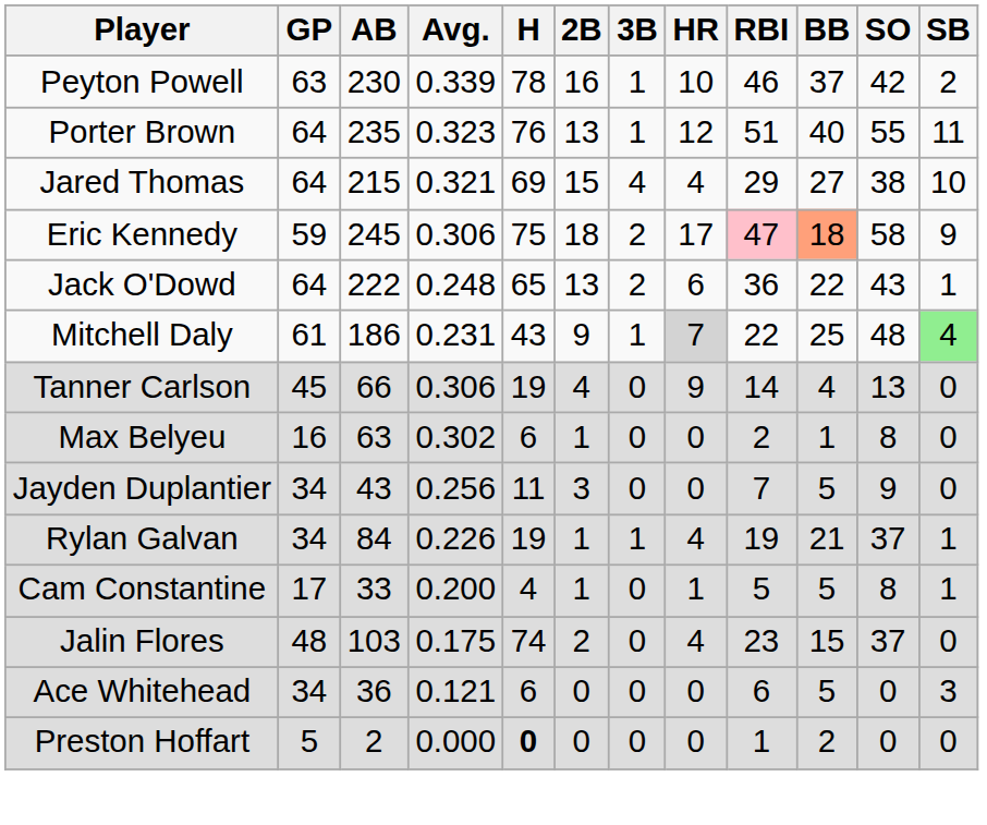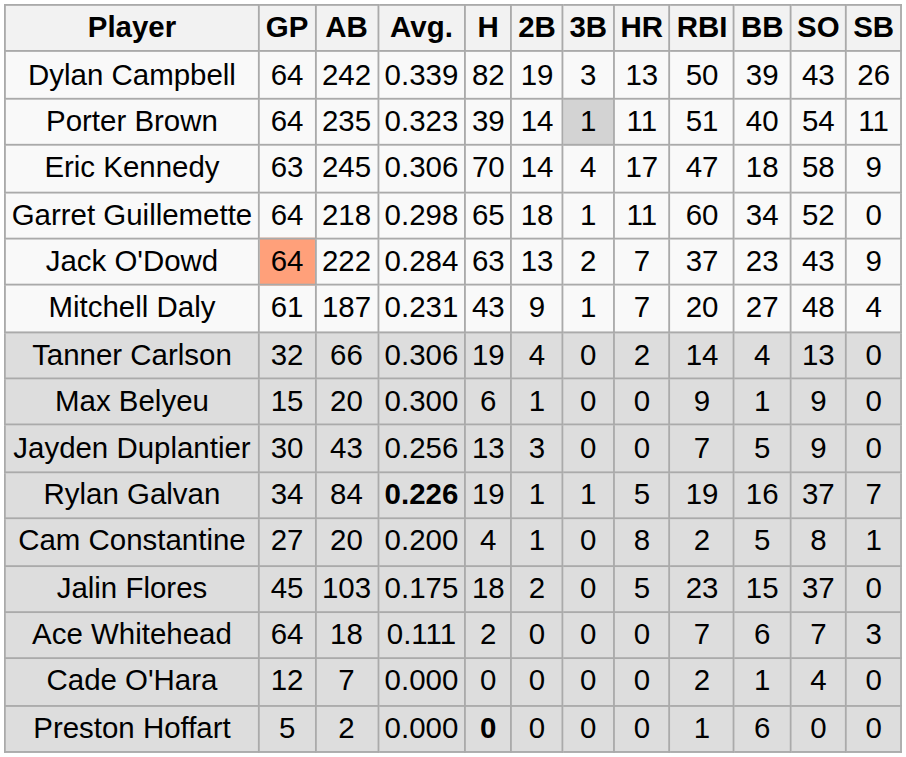+ row: Dylan Campbell | 64 | 242 | 0.339 | 82 | 19 | 3 | 13 | 50 | 39 | 43 | 26
- row: Peyton Powell | 63 | 230 | 0.339 | 78 | 16 | 1 | 10 | 46 | 37 | 42 | 2
Porter Brown | H: 76 -> 39
Porter Brown | 2B: 13 -> 14
Porter Brown | 3B: no background -> lightgrey background
Porter Brown | HR: 12 -> 11
Porter Brown | SO: 55 -> 54
- row: Jared Thomas | 64 | 215 | 0.321 | 69 | 15 | 4 | 4 | 29 | 27 | 38 | 10
Eric Kennedy | GP: 59 -> 63
Eric Kennedy | H: 75 -> 70
Eric Kennedy | 2B: 18 -> 14
Eric Kennedy | 3B: 2 -> 4
Eric Kennedy | RBI: pink background -> no background
Eric Kennedy | BB: lightsalmon background -> no background
+ row: Garret Guillemette | 64 | 218 | 0.298 | 65 | 18 | 1 | 11 | 60 | 34 | 52 | 0
Jack O'Dowd | GP: no background -> lightsalmon background
Jack O'Dowd | Avg.: 0.248 -> 0.284
Jack O'Dowd | H: 65 -> 63
Jack O'Dowd | HR: 6 -> 7
Jack O'Dowd | RBI: 36 -> 37
Jack O'Dowd | BB: 22 -> 23
Jack O'Dowd | SB: 1 -> 9
Mitchell Daly | AB: 186 -> 187
Mitchell Daly | HR: lightgrey background -> no background
Mitchell Daly | RBI: 22 -> 20
Mitchell Daly | BB: 25 -> 27
Mitchell Daly | SB: lightgreen background -> no background
Tanner Carlson | GP: 45 -> 32
Tanner Carlson | HR: 9 -> 2
Max Belyeu | GP: 16 -> 15
Max Belyeu | AB: 63 -> 20
Max Belyeu | Avg.: 0.302 -> 0.300
Max Belyeu | RBI: 2 -> 9
Max Belyeu | SO: 8 -> 9
Jayden Duplantier | GP: 34 -> 30
Jayden Duplantier | H: 11 -> 13
Rylan Galvan | Avg.: normal -> bold
Rylan Galvan | HR: 4 -> 5
Rylan Galvan | BB: 21 -> 16
Rylan Galvan | SB: 1 -> 7
Cam Constantine | GP: 17 -> 27
Cam Constantine | AB: 33 -> 20
Cam Constantine | HR: 1 -> 8
Cam Constantine | RBI: 5 -> 2
Jalin Flores | GP: 48 -> 45
Jalin Flores | H: 74 -> 18
Jalin Flores | HR: 4 -> 5
Ace Whitehead | GP: 34 -> 64
Ace Whitehead | AB: 36 -> 18
Ace Whitehead | Avg.: 0.121 -> 0.111
Ace Whitehead | H: 6 -> 2
Ace Whitehead | RBI: 6 -> 7
Ace Whitehead | BB: 5 -> 6
Ace Whitehead | SO: 0 -> 7
+ row: Cade O'Hara | 12 | 7 | 0.000 | 0 | 0 | 0 | 0 | 2 | 1 | 4 | 0
Preston Hoffart | BB: 2 -> 6
